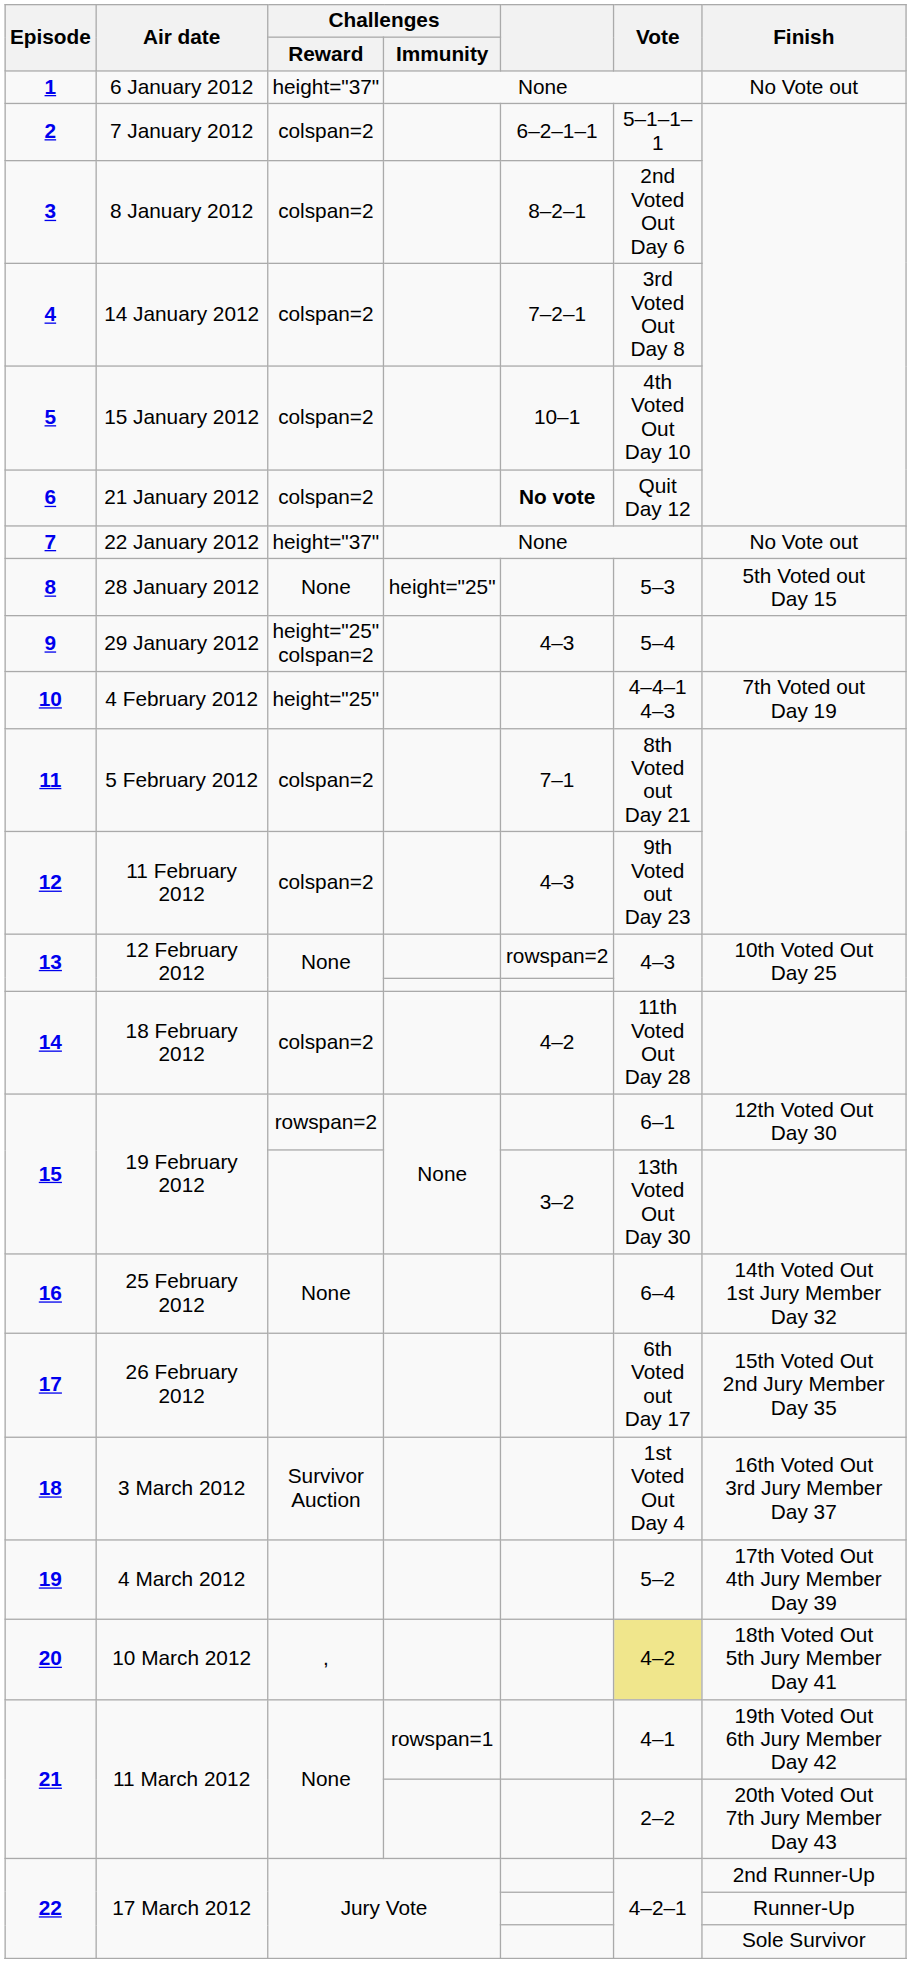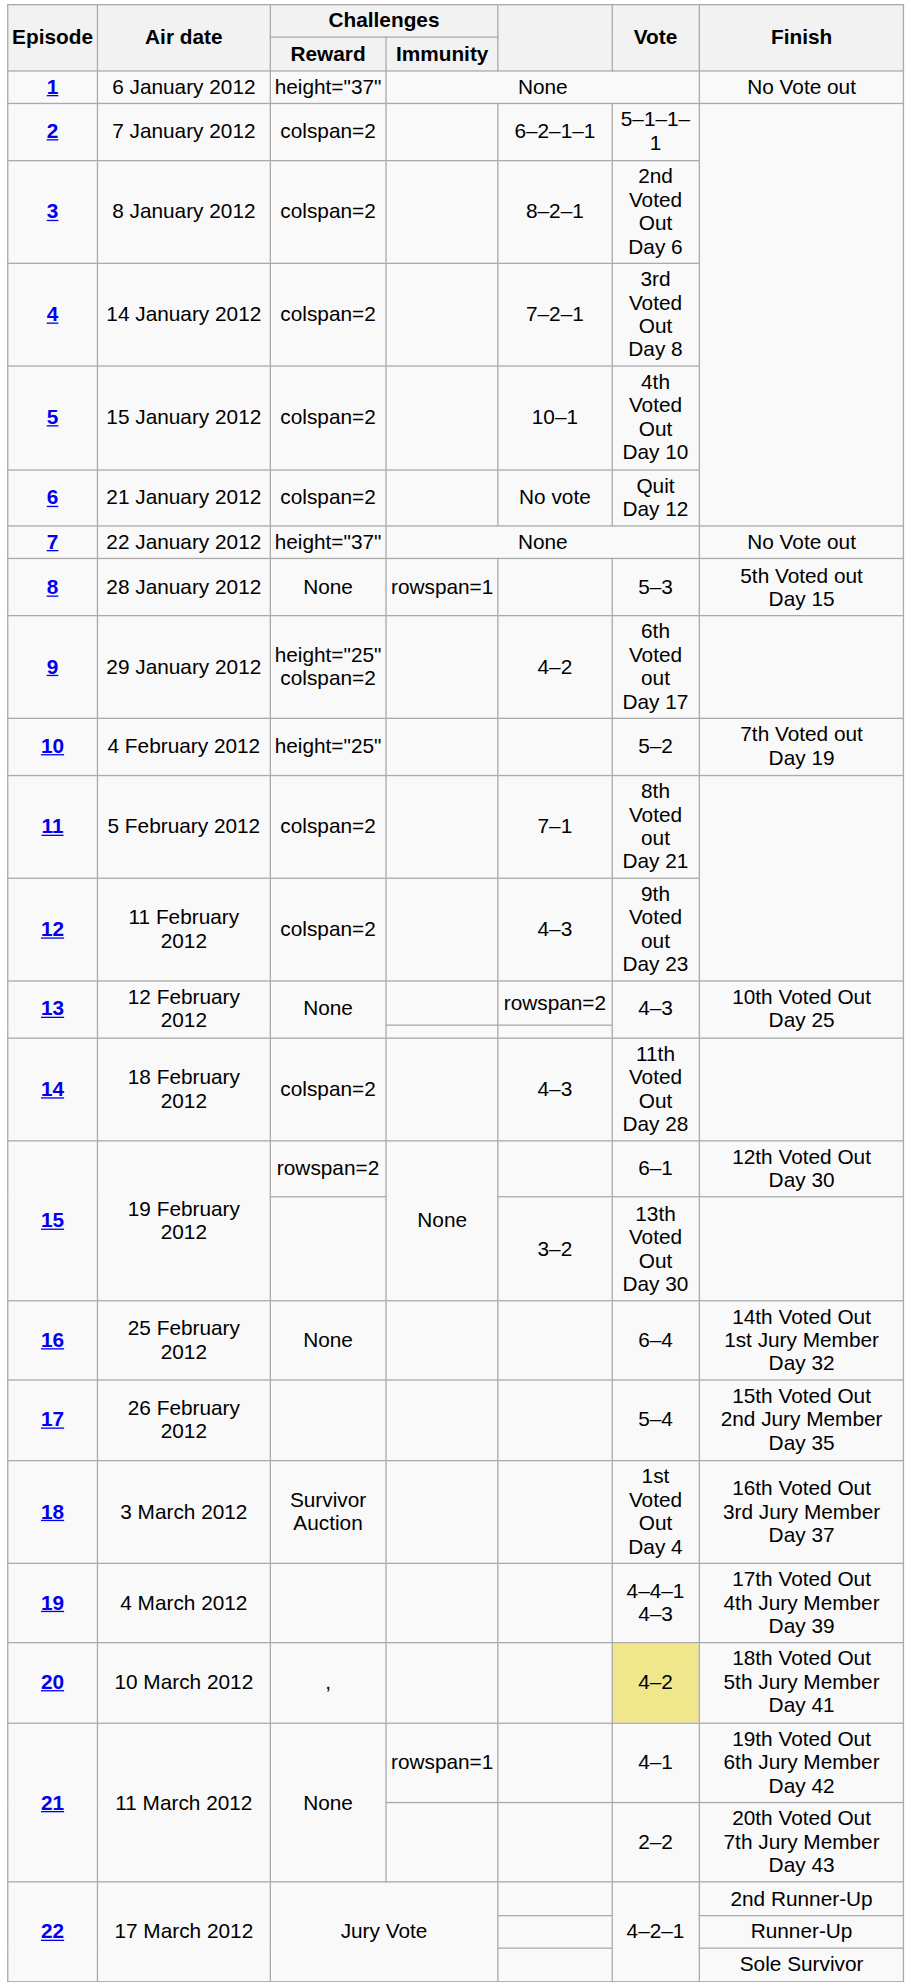6 | column 5: bold -> normal
8 | Challenges / Immunity: height="25" -> rowspan=1
9 | column 5: 4–3 -> 4–2
9 | Vote: 5–4 -> 6th Voted out Day 17
10 | Vote: 4–4–1 4–3 -> 5–2
14 | column 5: 4–2 -> 4–3
17 | Vote: 6th Voted out Day 17 -> 5–4
19 | Vote: 5–2 -> 4–4–1 4–3
